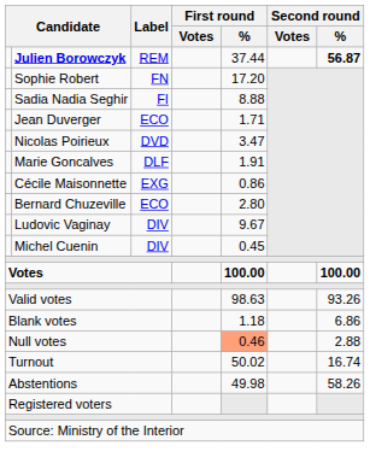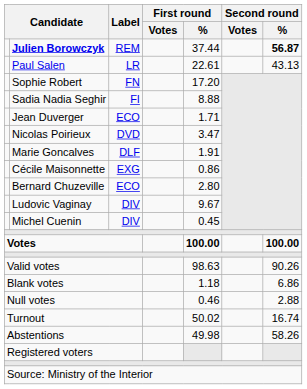+ row: Paul Salen | LR | 22.61 | 43.13
Valid votes | Second round / %: 93.26 -> 90.26
Null votes | First round / %: lightsalmon background -> no background
